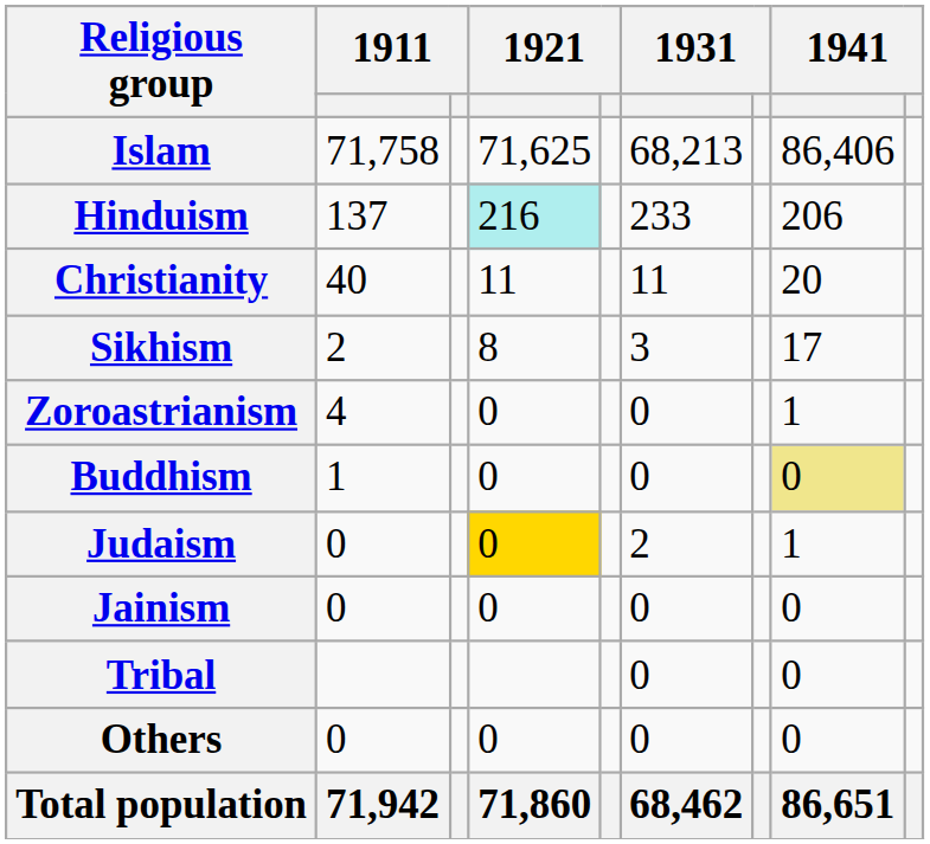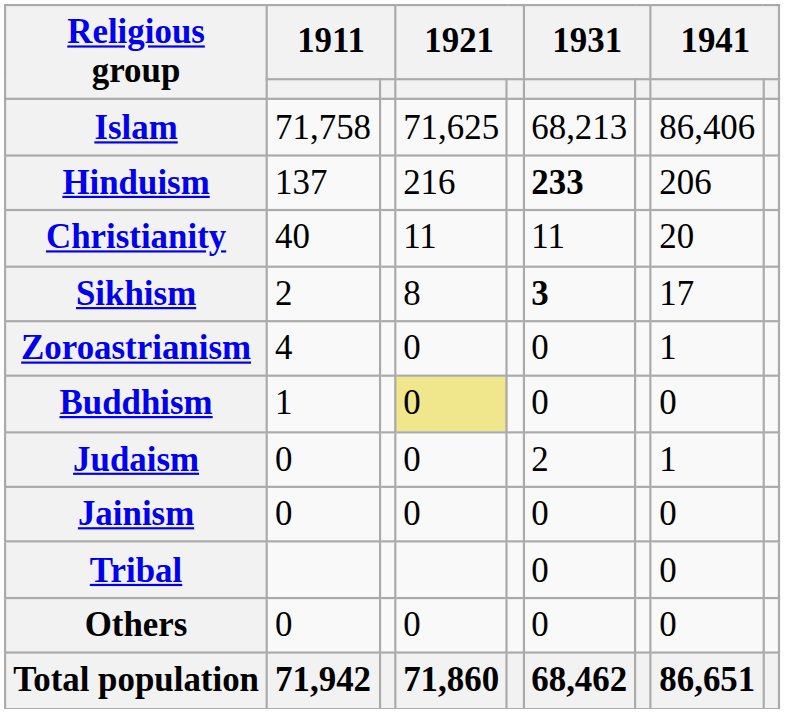Hinduism | column 4: paleturquoise background -> no background
Hinduism | column 6: normal -> bold
Sikhism | column 6: normal -> bold
Buddhism | column 4: no background -> khaki background
Buddhism | column 8: khaki background -> no background
Judaism | column 4: gold background -> no background
